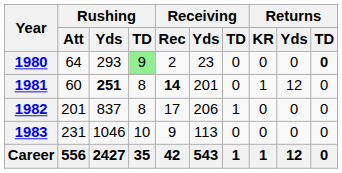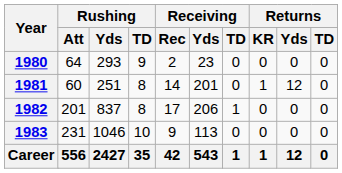1980 | Rushing / TD: lightgreen background -> no background
1980 | Returns / TD: bold -> normal
1981 | Rushing / Yds: bold -> normal
1981 | Receiving / Rec: bold -> normal
